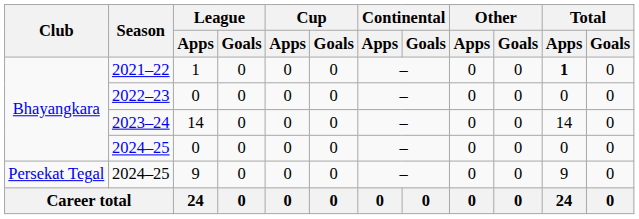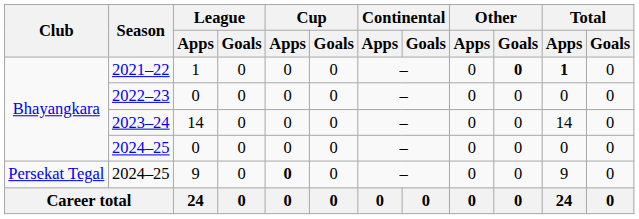2021–22 | Other / Goals: normal -> bold
2024–25 / 9 | Cup / Apps: normal -> bold
